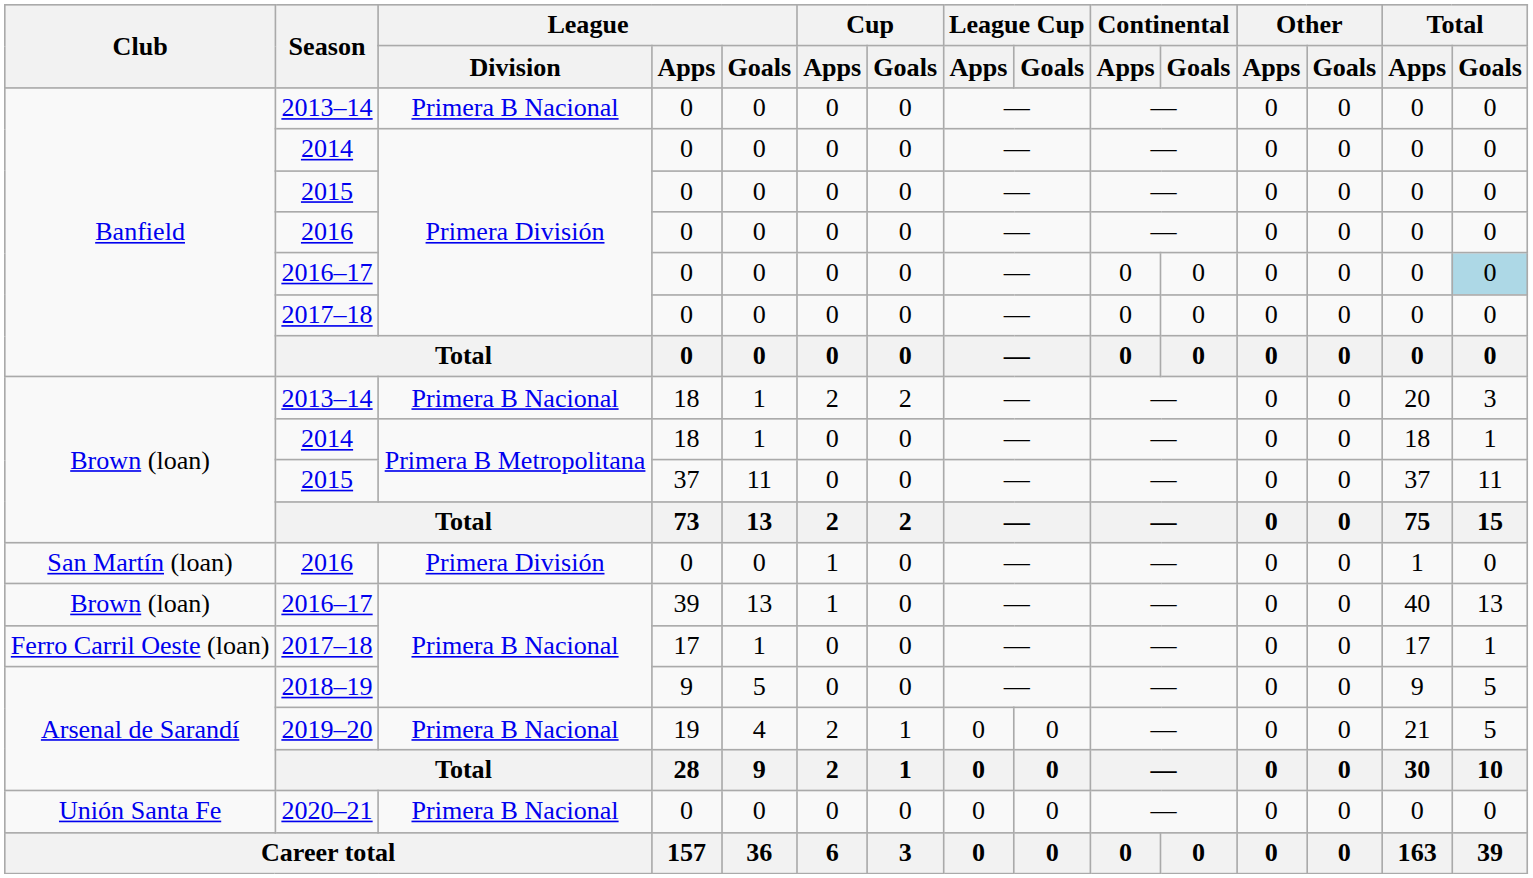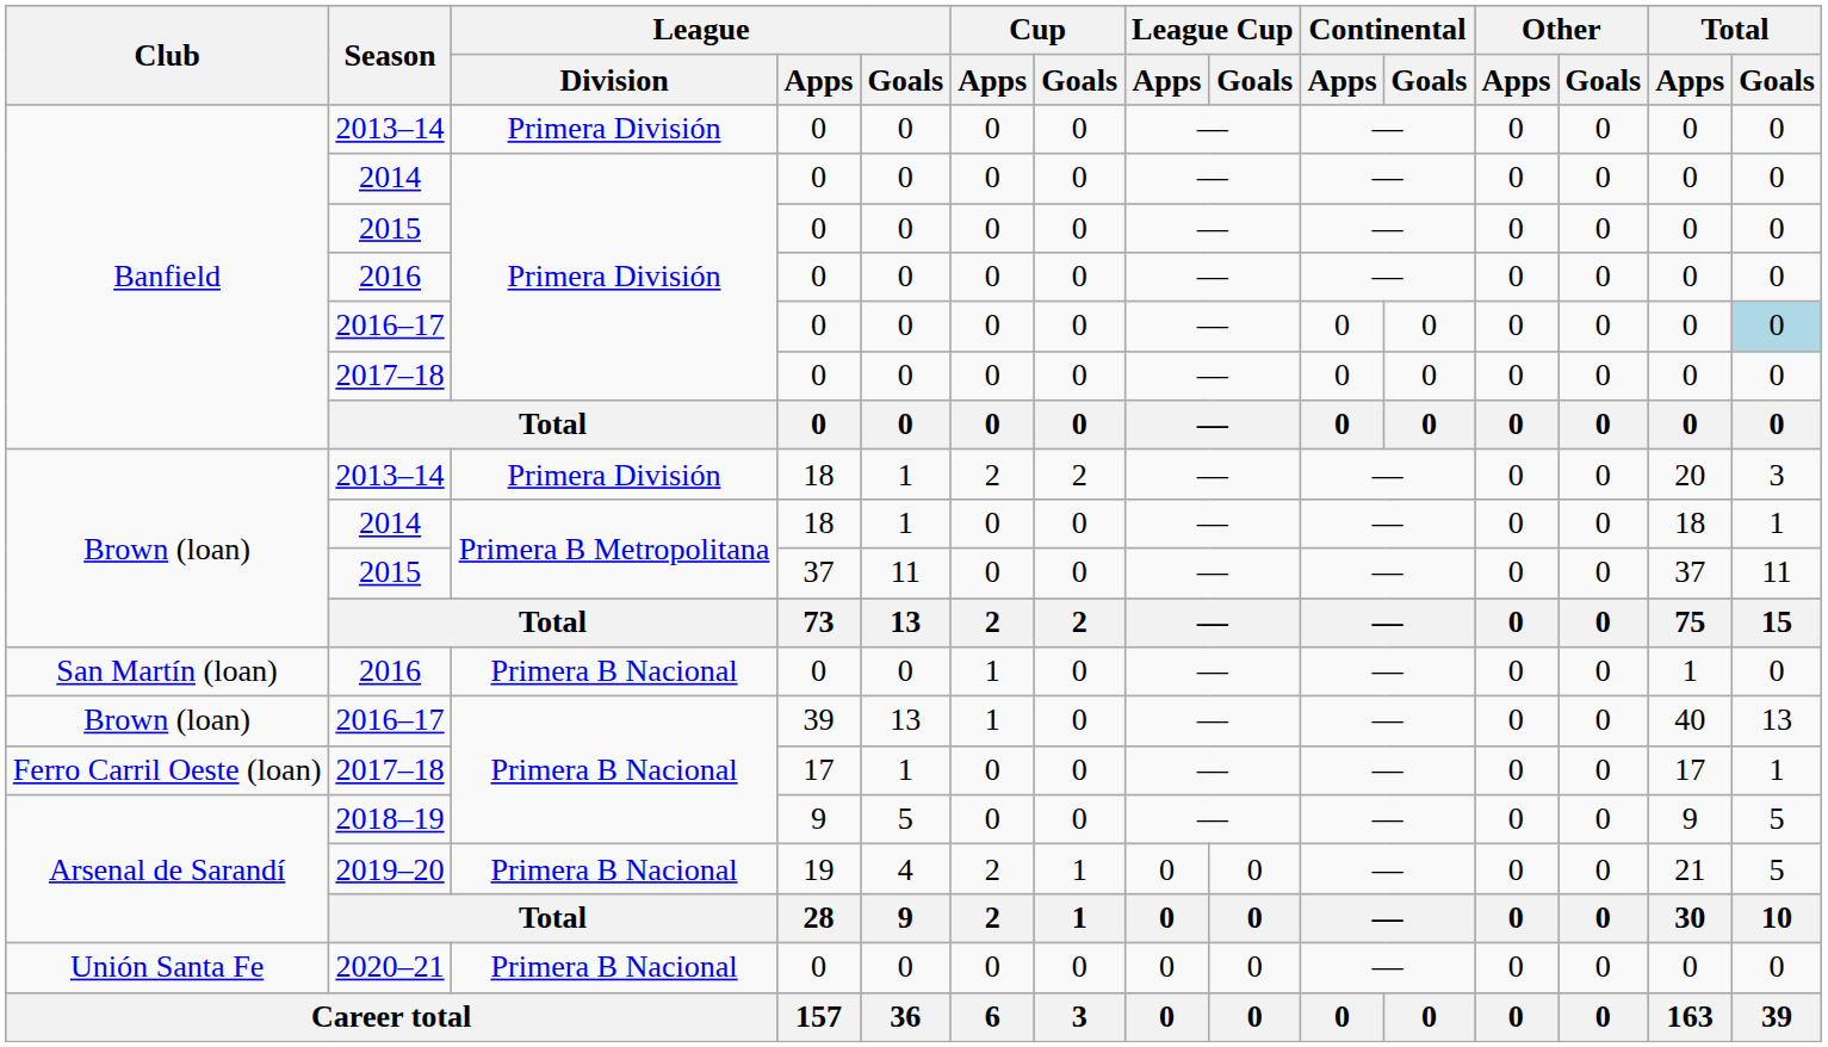Banfield / 2013–14 | League / Division: Primera B Nacional -> Primera División
Brown (loan) / 2013–14 | League / Division: Primera B Nacional -> Primera División
San Martín (loan) / 2016 | League / Division: Primera División -> Primera B Nacional
